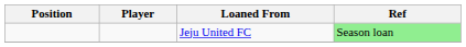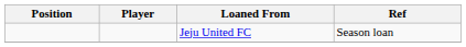Jeju United FC | Ref: lightgreen background -> no background
